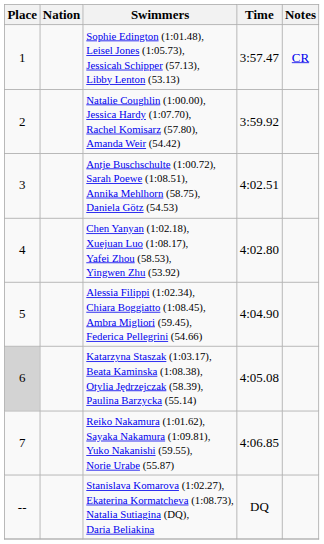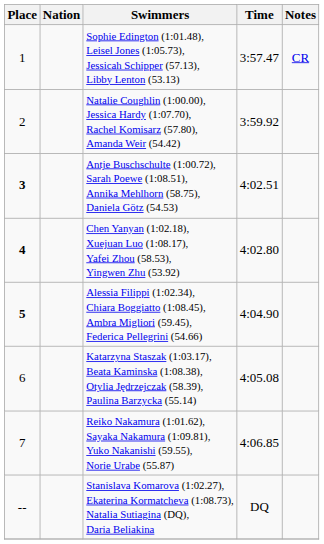row 4 | Place: normal -> bold
row 5 | Place: normal -> bold
row 6 | Place: normal -> bold
row 7 | Place: lightgrey background -> no background
